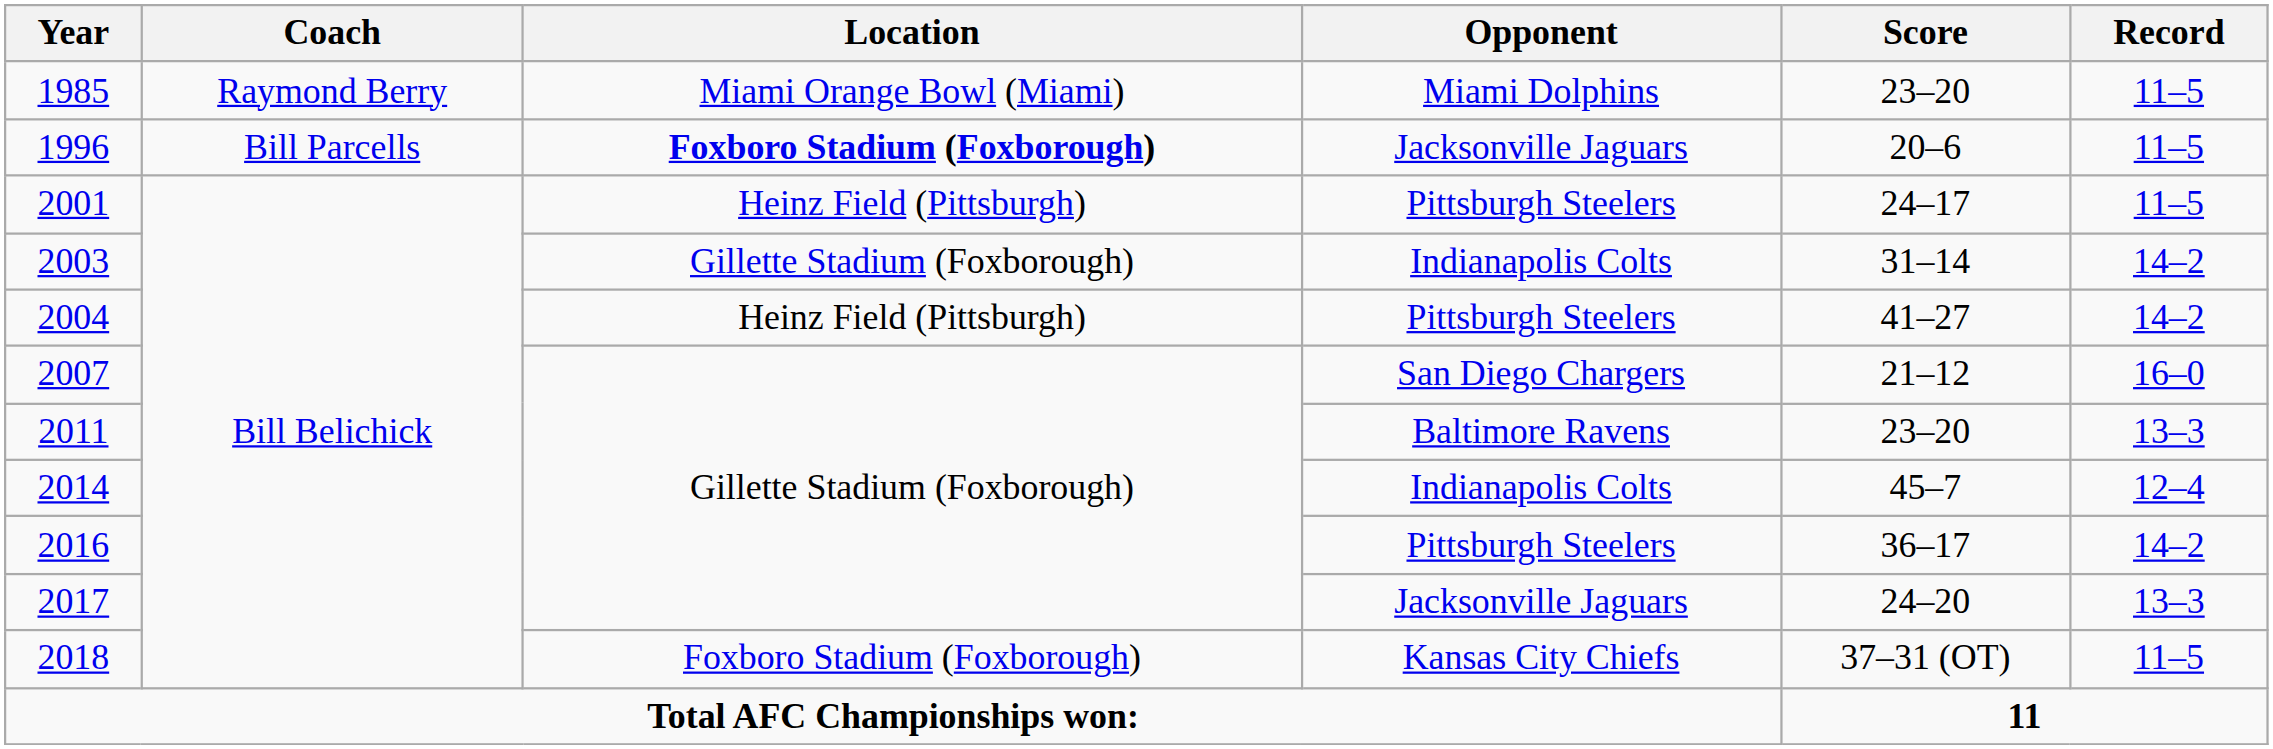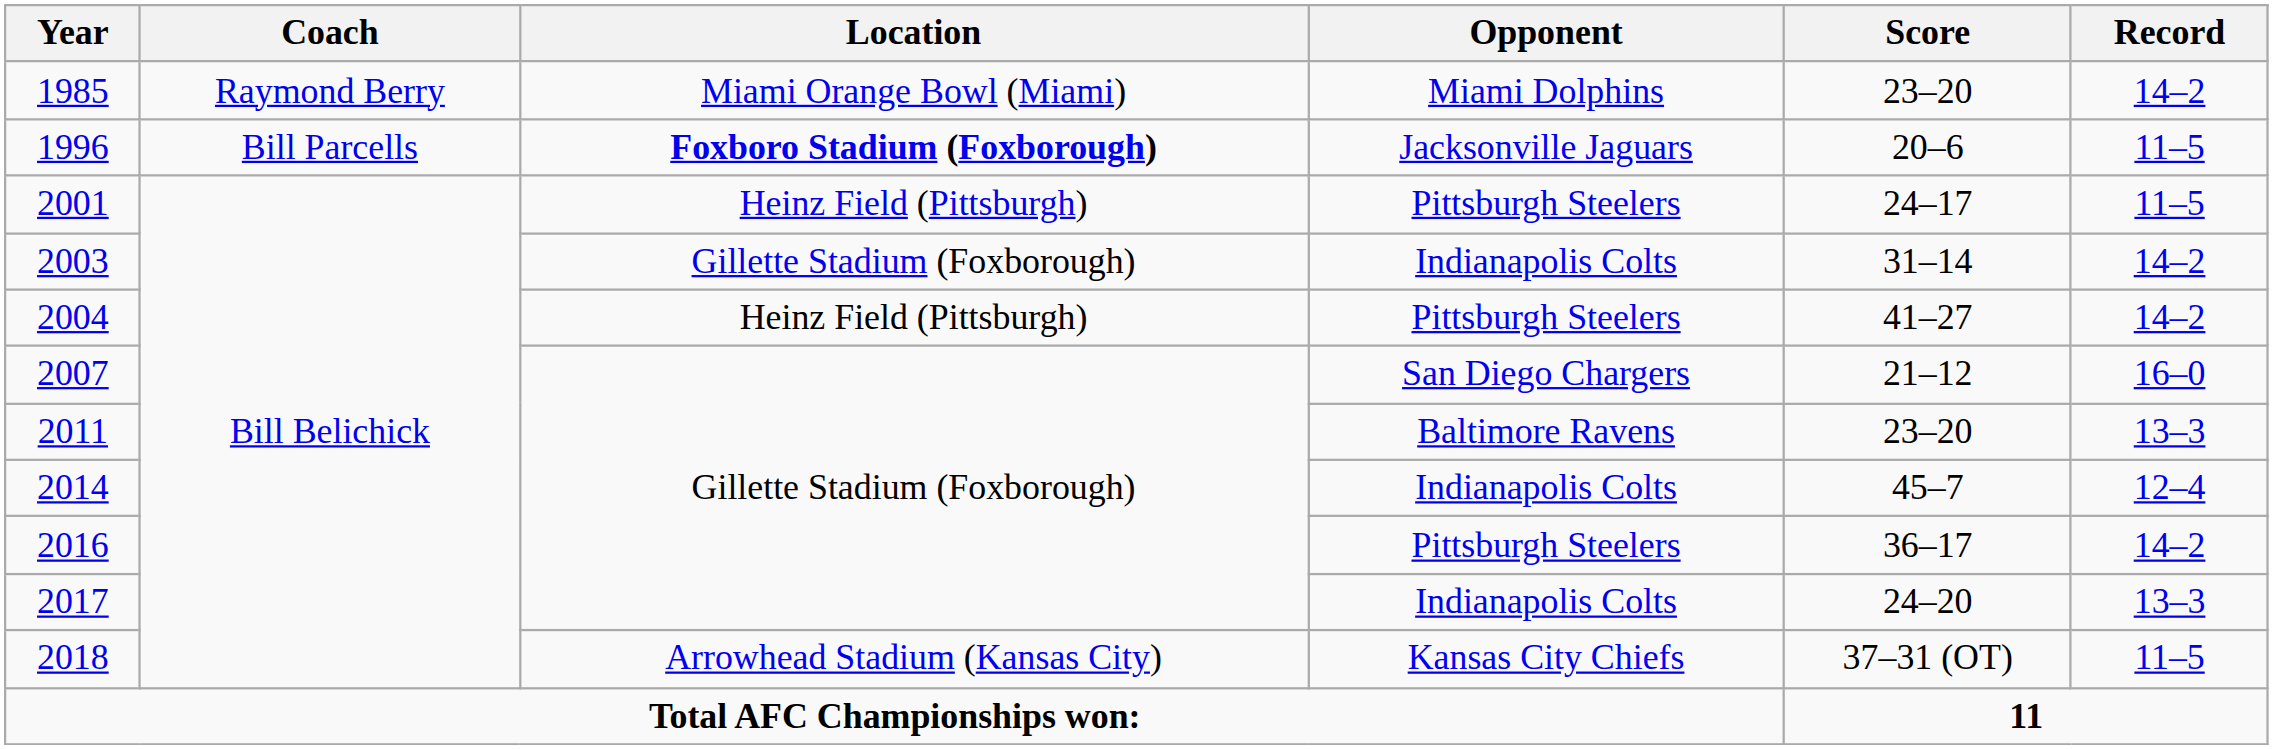1985 | Record: 11–5 -> 14–2
2017 | Opponent: Jacksonville Jaguars -> Indianapolis Colts
2018 | Location: Foxboro Stadium (Foxborough) -> Arrowhead Stadium (Kansas City)
